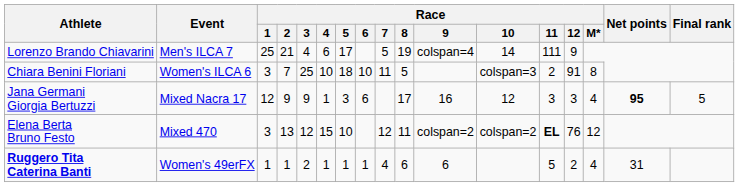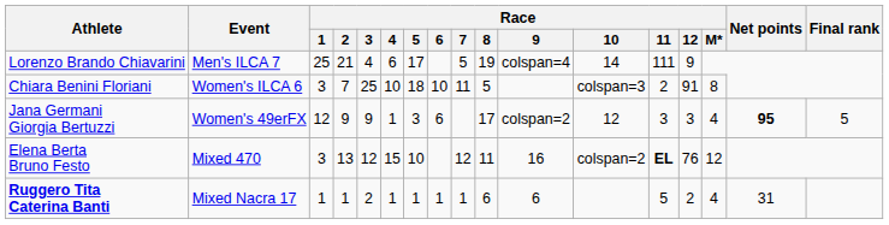Jana Germani Giorgia Bertuzzi | Event: Mixed Nacra 17 -> Women's 49erFX
Jana Germani Giorgia Bertuzzi | Race / 9: 16 -> colspan=2
Elena Berta Bruno Festo | Race / 9: colspan=2 -> 16
Ruggero Tita Caterina Banti | Event: Women's 49erFX -> Mixed Nacra 17
Ruggero Tita Caterina Banti | Race / 7: 4 -> 1
